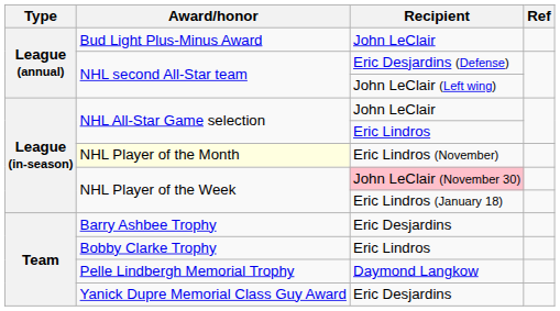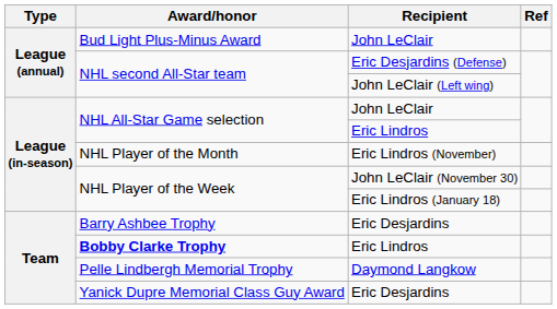NHL Player of the Month | Award/honor: lightyellow background -> no background
NHL Player of the Week / John LeClair (November 30) | Recipient: pink background -> no background
Bobby Clarke Trophy | Award/honor: normal -> bold
